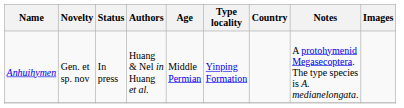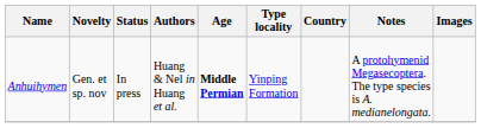Anhuihymen | Age: normal -> bold
